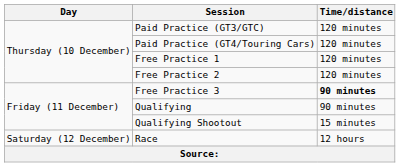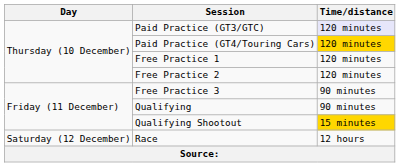Paid Practice (GT3/GTC) | Time/distance: no background -> lavender background
Paid Practice (GT4/Touring Cars) | Time/distance: no background -> gold background
Free Practice 3 | Time/distance: bold -> normal
Qualifying Shootout | Time/distance: no background -> gold background
